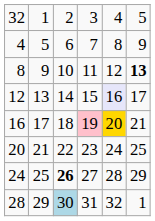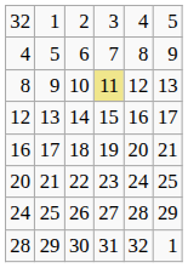row 3 | column 4: no background -> khaki background
row 3 | column 6: bold -> normal
row 4 | column 5: lavender background -> no background
row 5 | column 4: pink background -> no background
row 5 | column 5: gold background -> no background
row 7 | column 3: bold -> normal
row 8 | column 3: lightblue background -> no background
